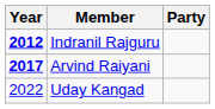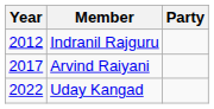Indranil Rajguru | Year: bold -> normal
Arvind Raiyani | Year: bold -> normal
